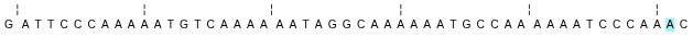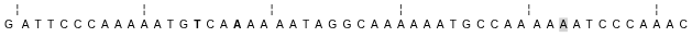row 2 | column 16: normal -> bold
row 2 | column 19: normal -> bold
row 2 | column 45: no background -> lightgrey background
row 2 | column 53: paleturquoise background -> no background
